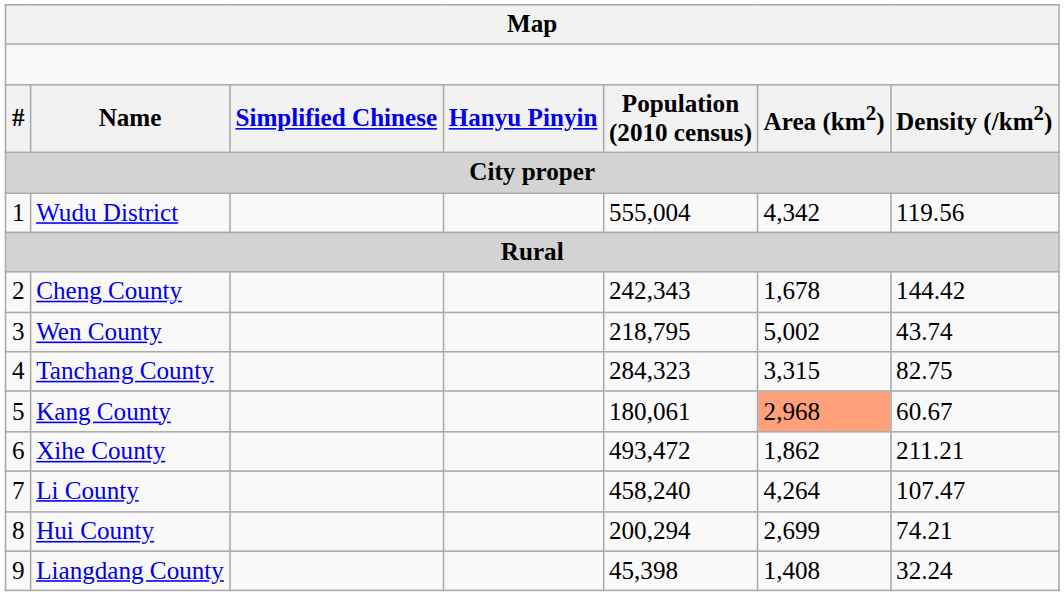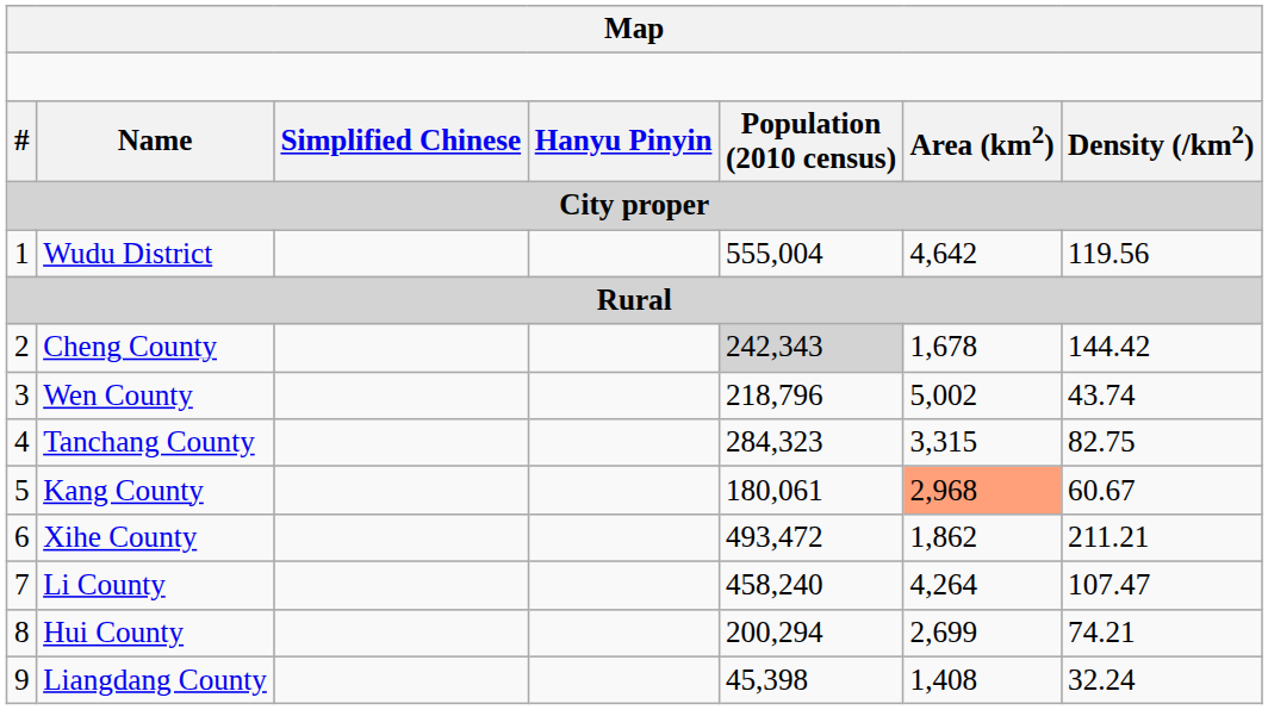Wudu District | column 6: 4,342 -> 4,642
Cheng County | column 5: no background -> lightgrey background
Wen County | column 5: 218,795 -> 218,796
